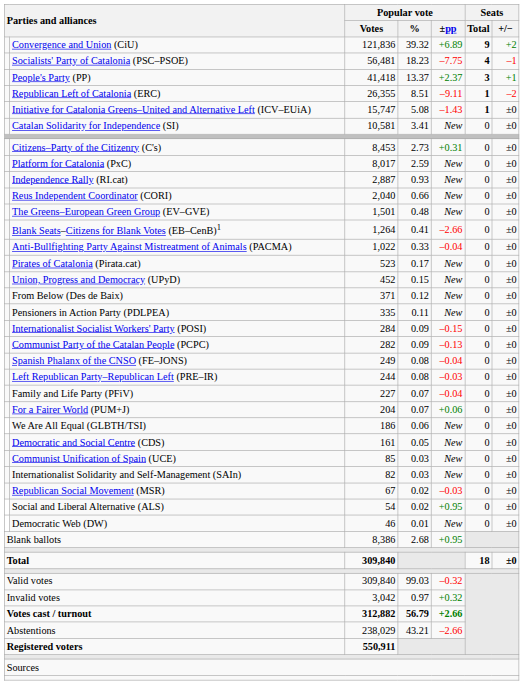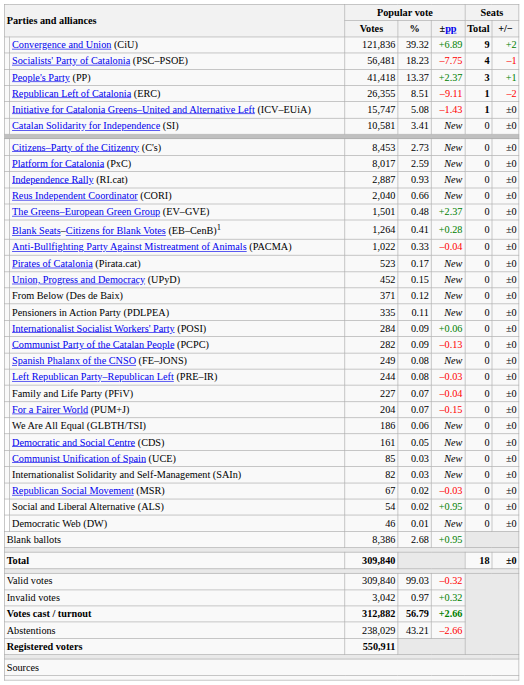Citizens–Party of the Citizenry (C's) | Popular vote / ±pp: +0.31 -> New
The Greens–European Green Group (EV–GVE) | Popular vote / ±pp: New -> +2.37
Blank Seats–Citizens for Blank Votes (EB–CenB)1 | Popular vote / ±pp: –2.66 -> +0.28
Internationalist Socialist Workers' Party (POSI) | Popular vote / ±pp: –0.15 -> +0.06
Spanish Phalanx of the CNSO (FE–JONS) | Popular vote / ±pp: –0.04 -> New
For a Fairer World (PUM+J) | Popular vote / ±pp: +0.06 -> –0.15
